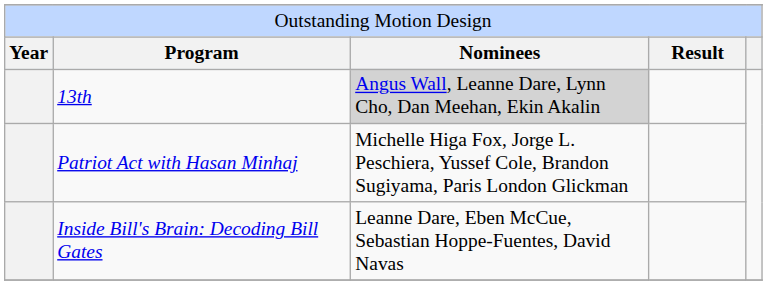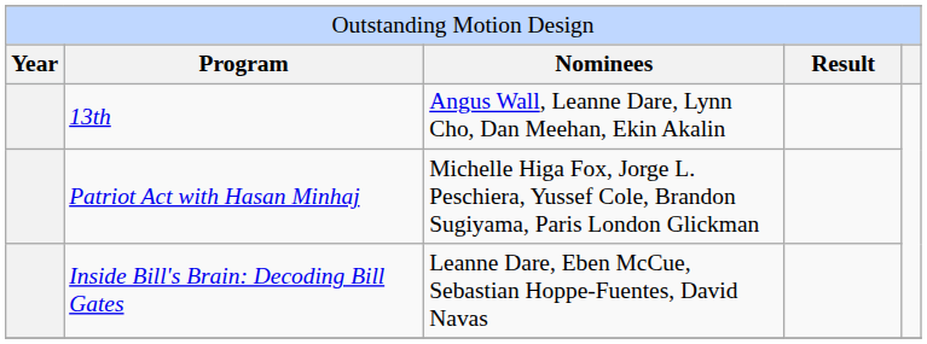13th | column 3: lightgrey background -> no background
